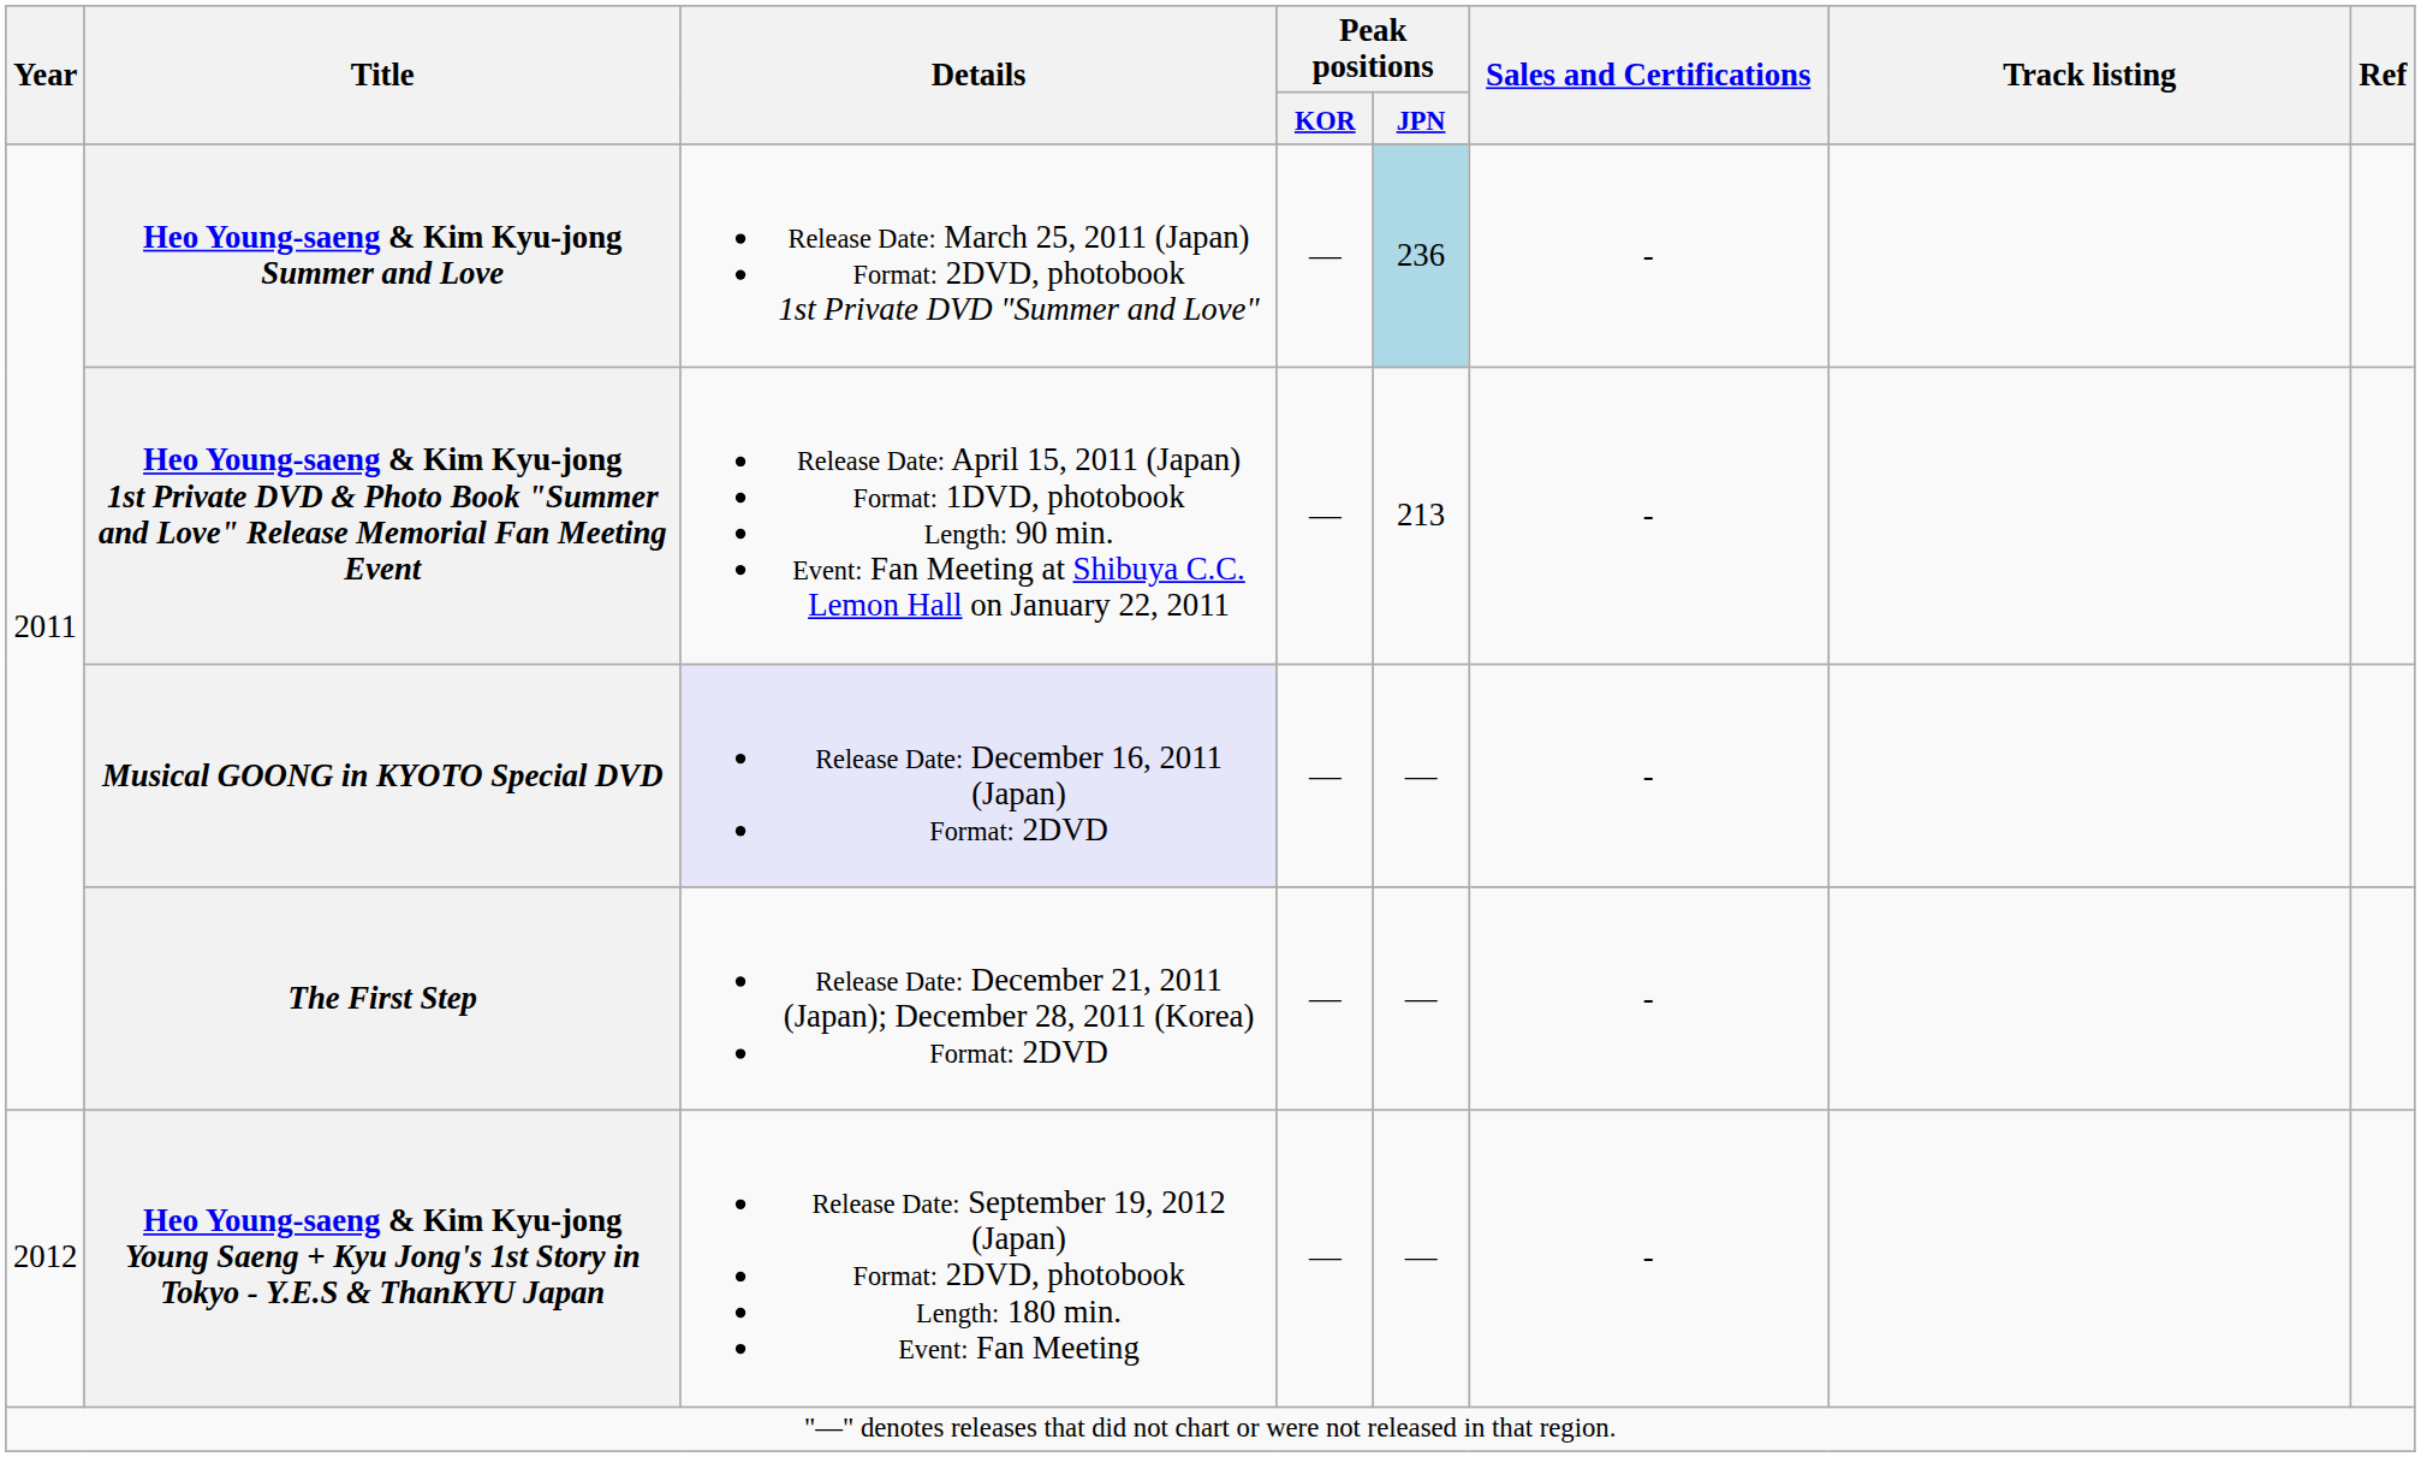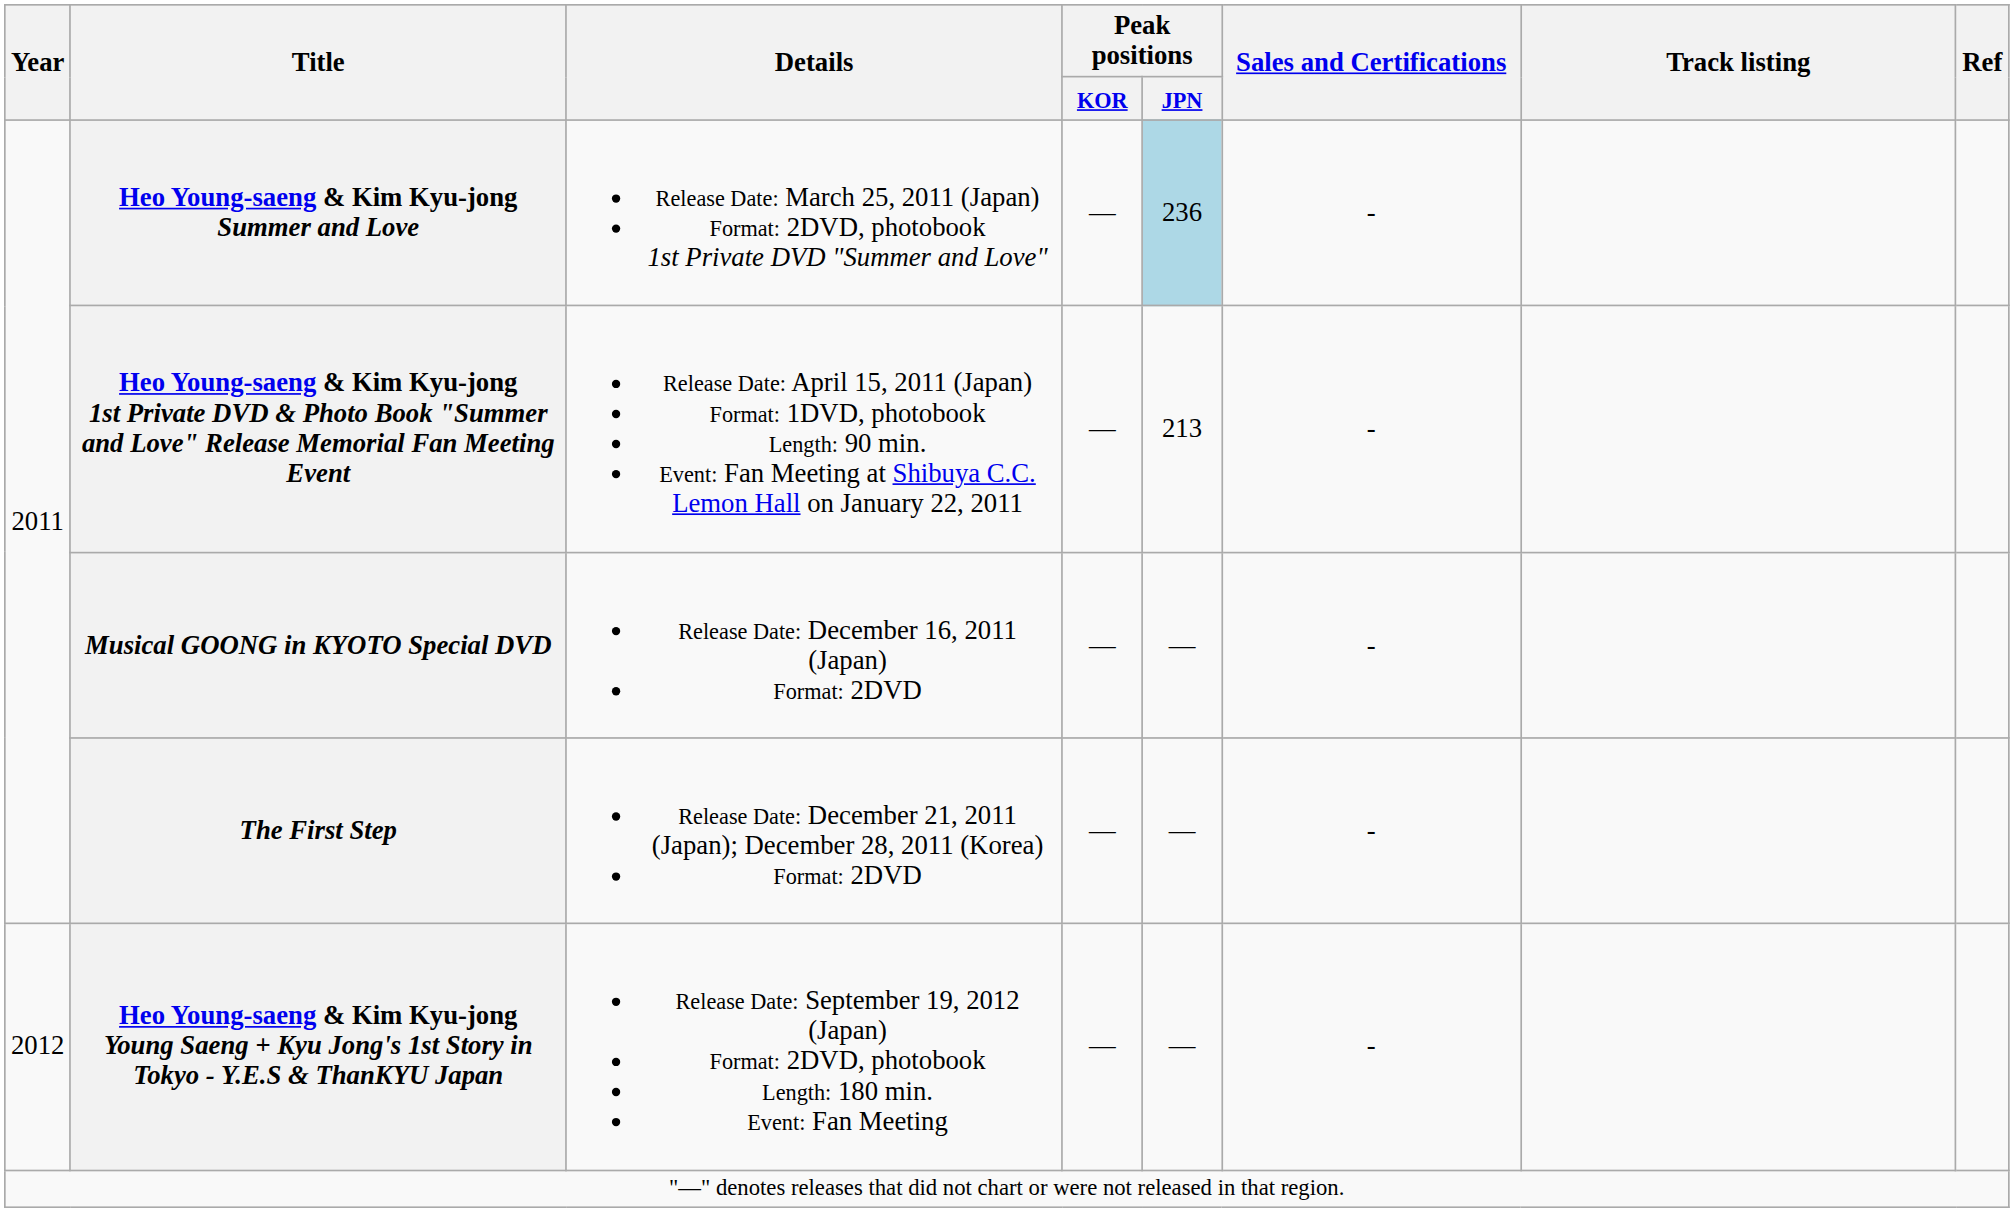Musical GOONG in KYOTO Special DVD | Details: lavender background -> no background
